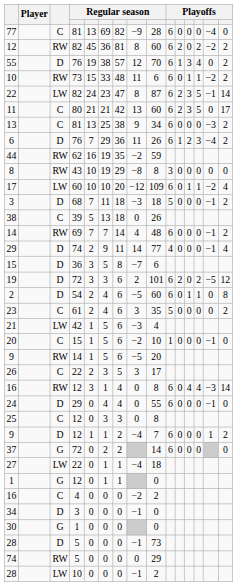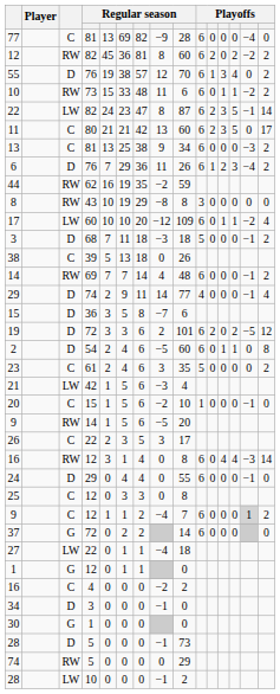9 / 12 | column 3: D -> C
9 / 12 | column 14: no background -> lightgrey background
